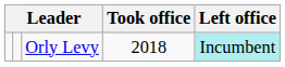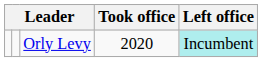Orly Levy | Took office: 2018 -> 2020
